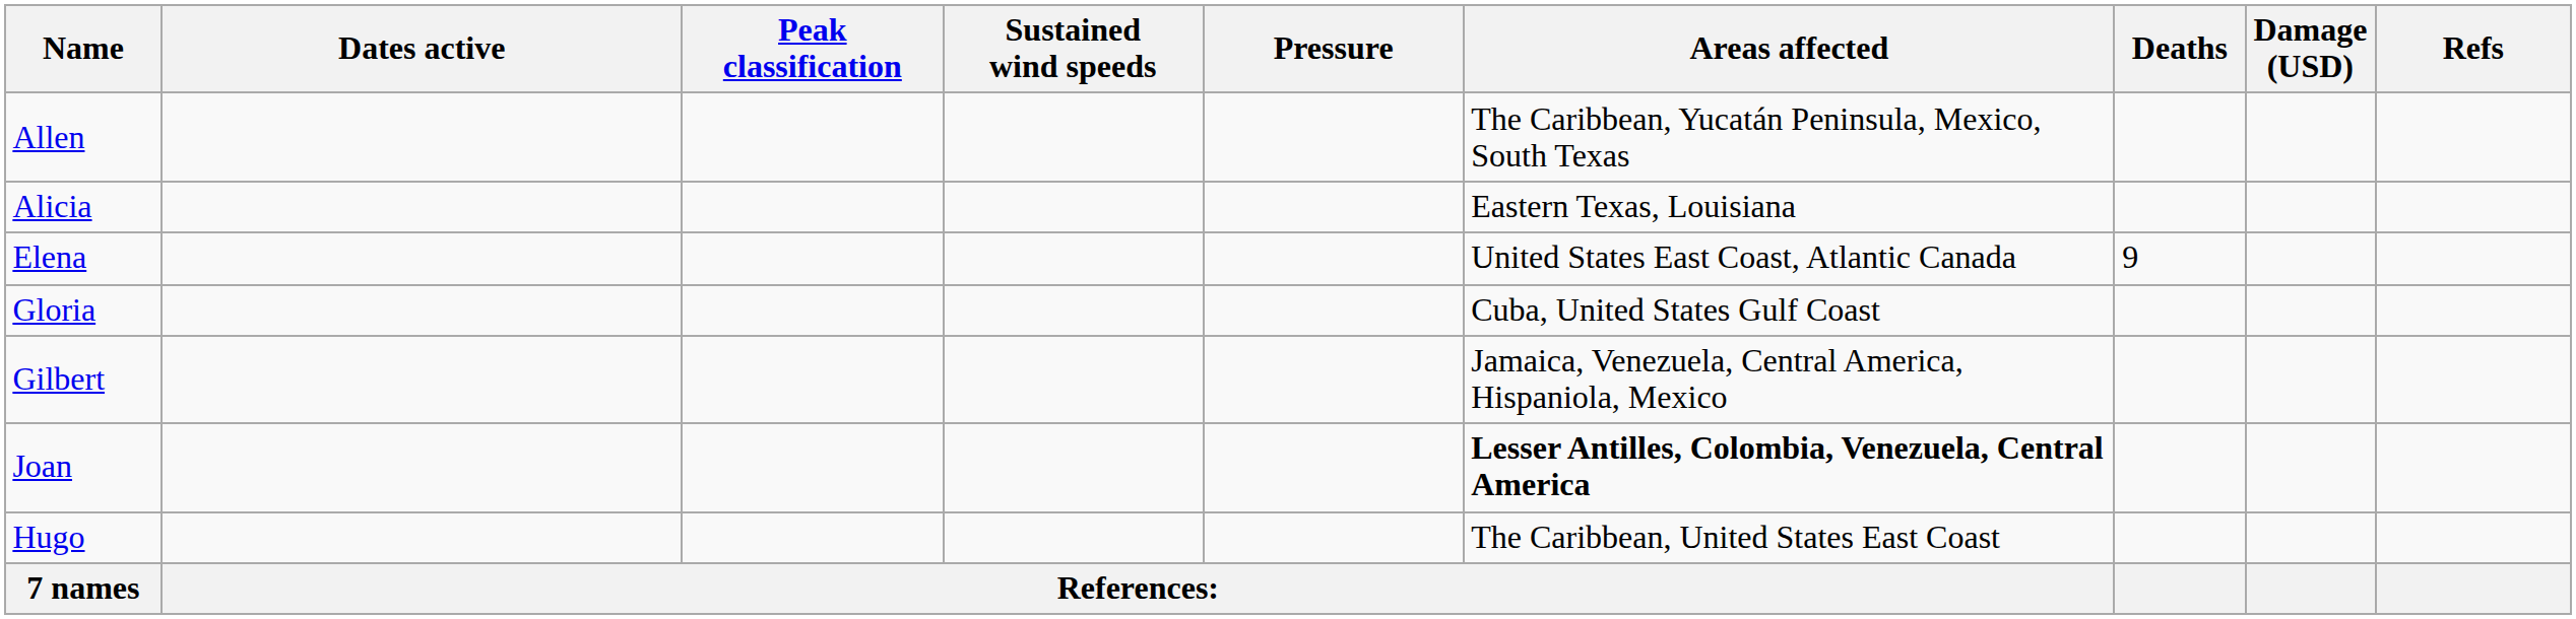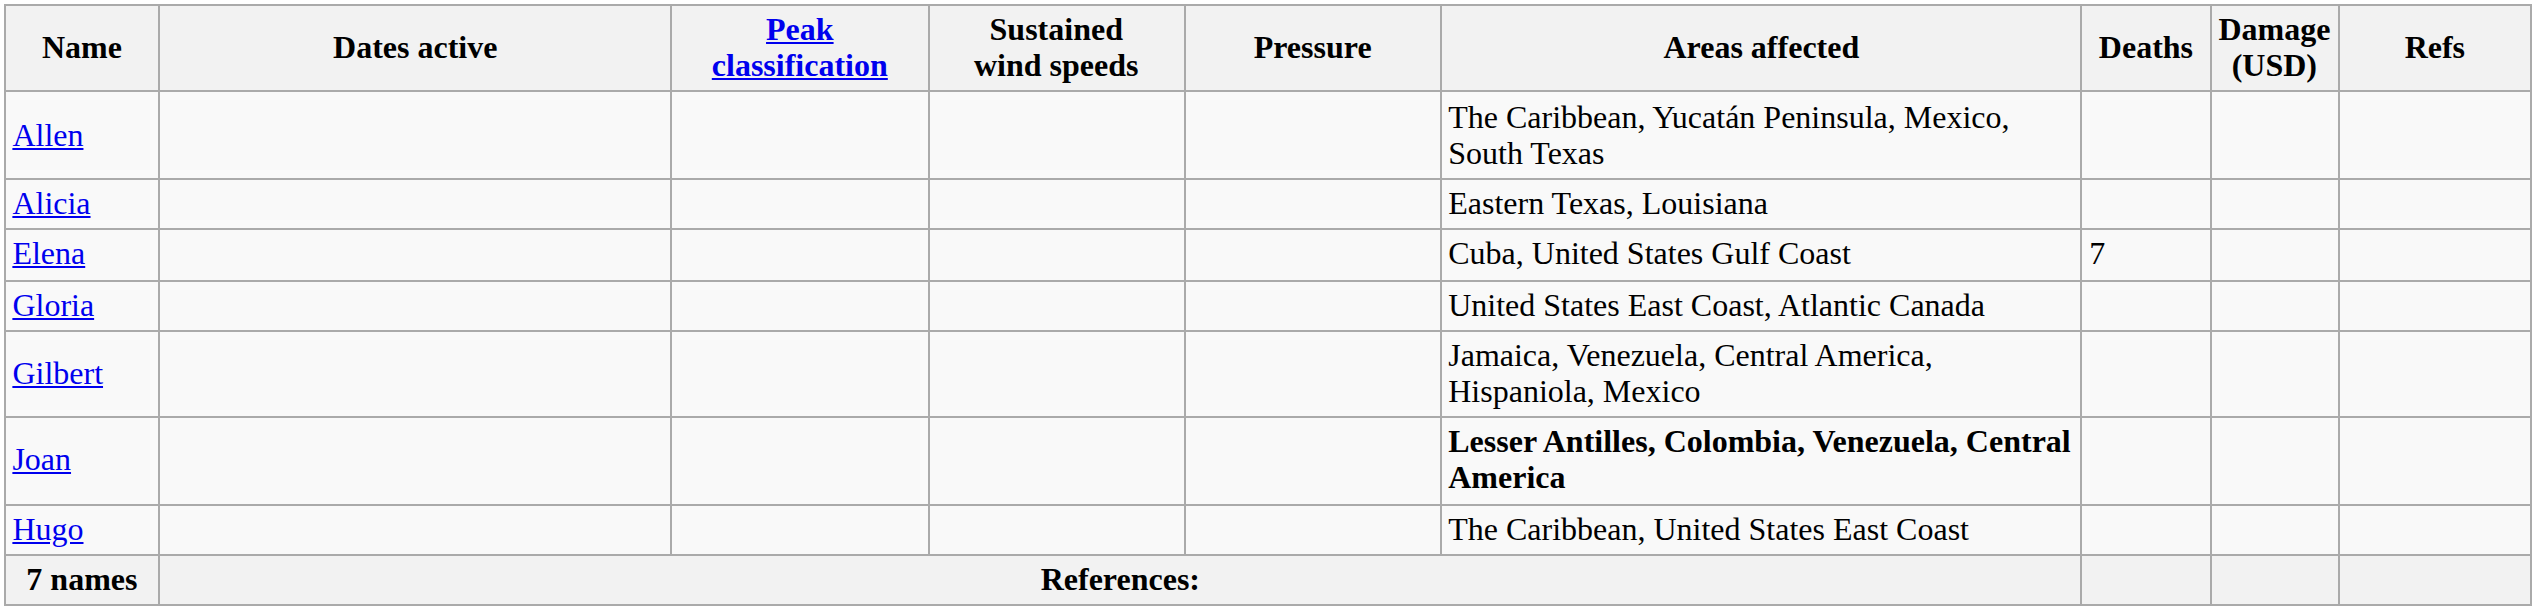Elena | Areas affected: United States East Coast, Atlantic Canada -> Cuba, United States Gulf Coast
Elena | Deaths: 9 -> 7
Gloria | Areas affected: Cuba, United States Gulf Coast -> United States East Coast, Atlantic Canada
